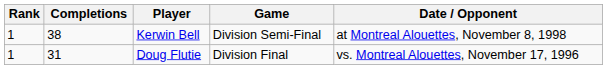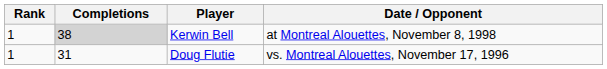- column: Game | Division Semi-Final | Division Final
Kerwin Bell | Completions: no background -> lightgrey background
